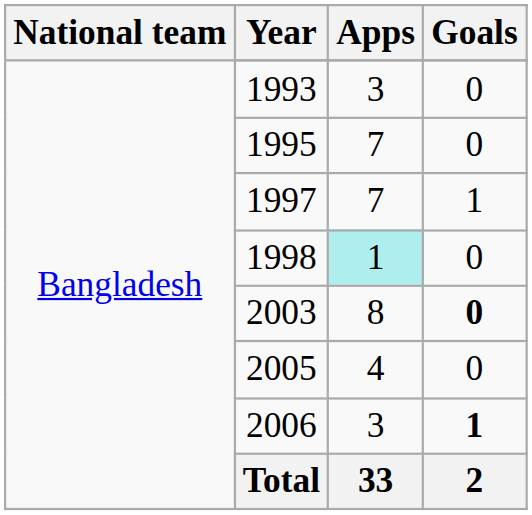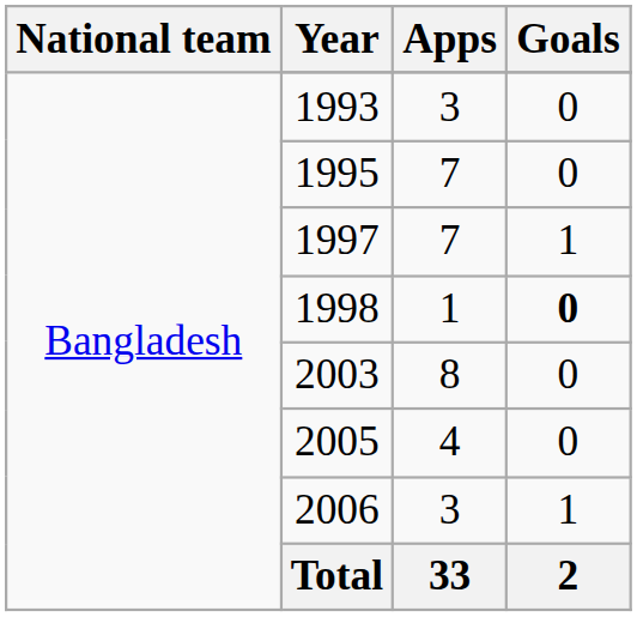1998 | Apps: paleturquoise background -> no background
1998 | Goals: normal -> bold
2003 | Goals: bold -> normal
2006 | Goals: bold -> normal
